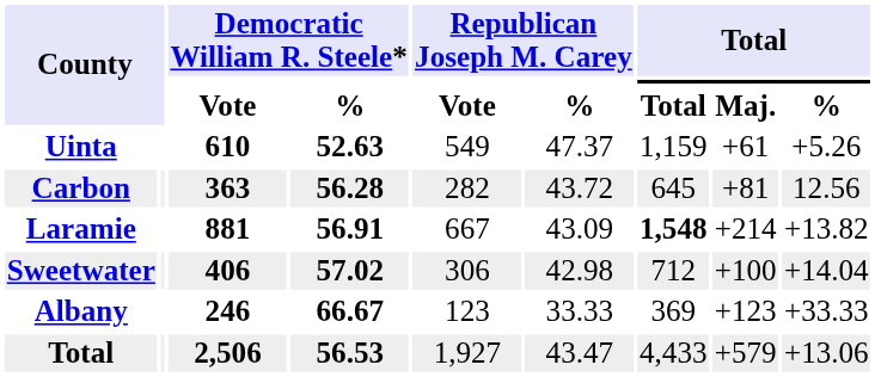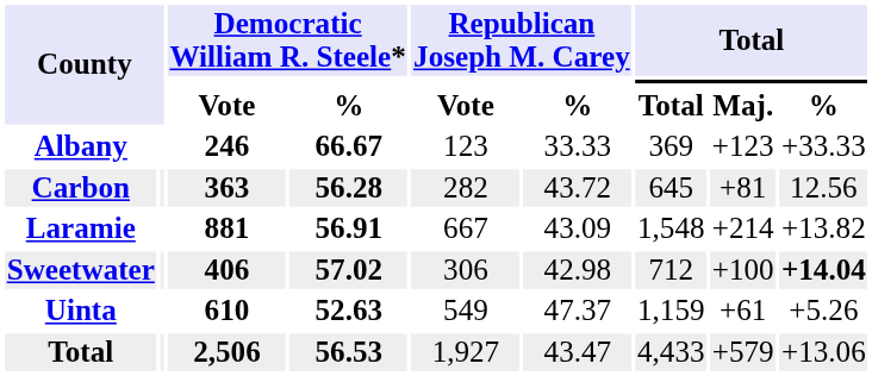rows swapped: Albany <-> Uinta
Laramie | Total: bold -> normal
Sweetwater | Total / %: normal -> bold
